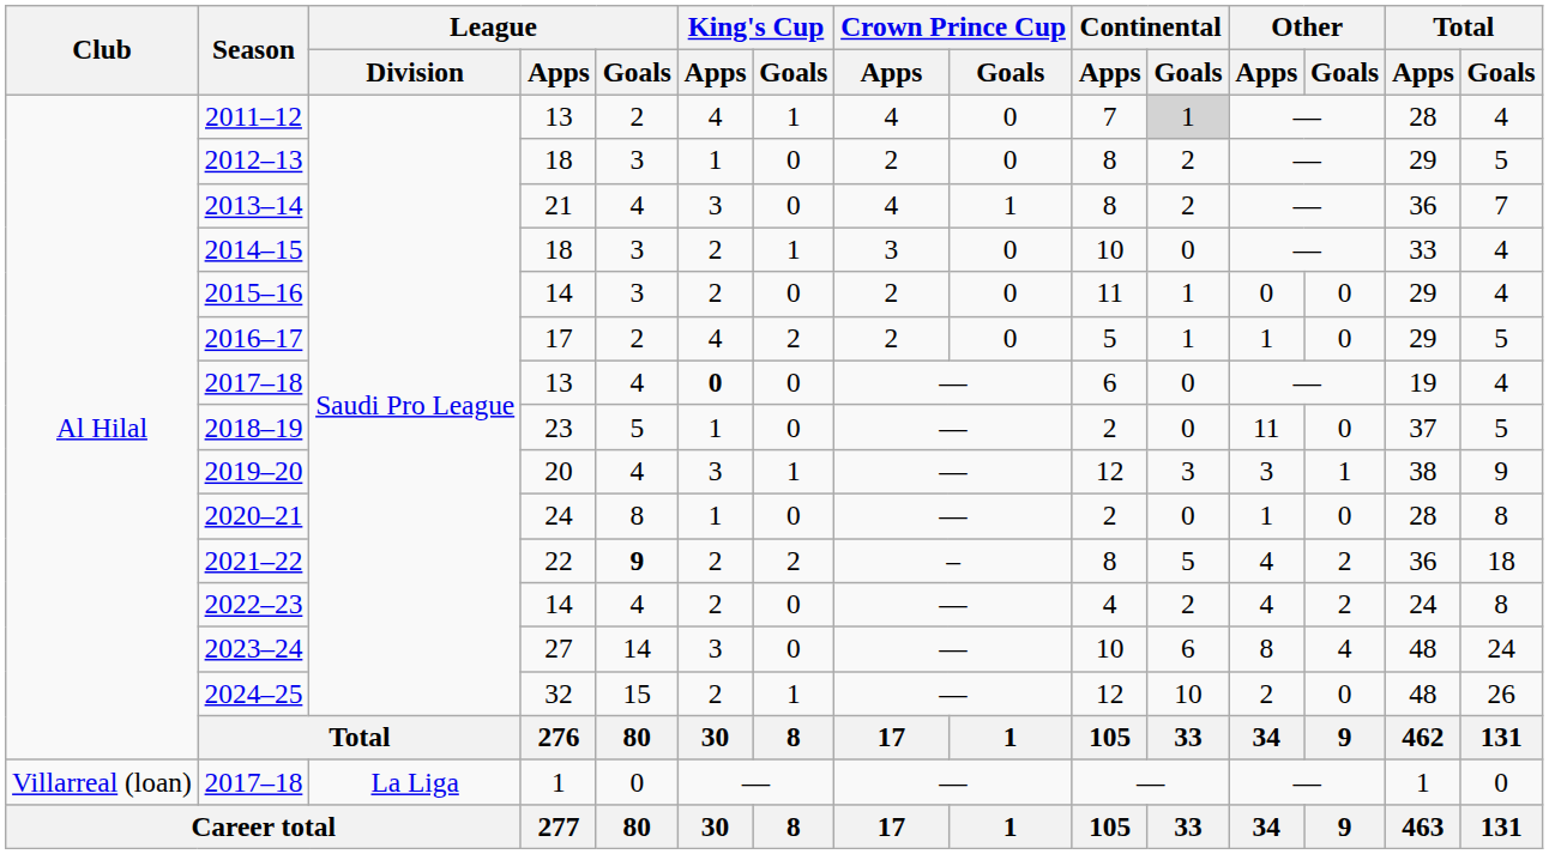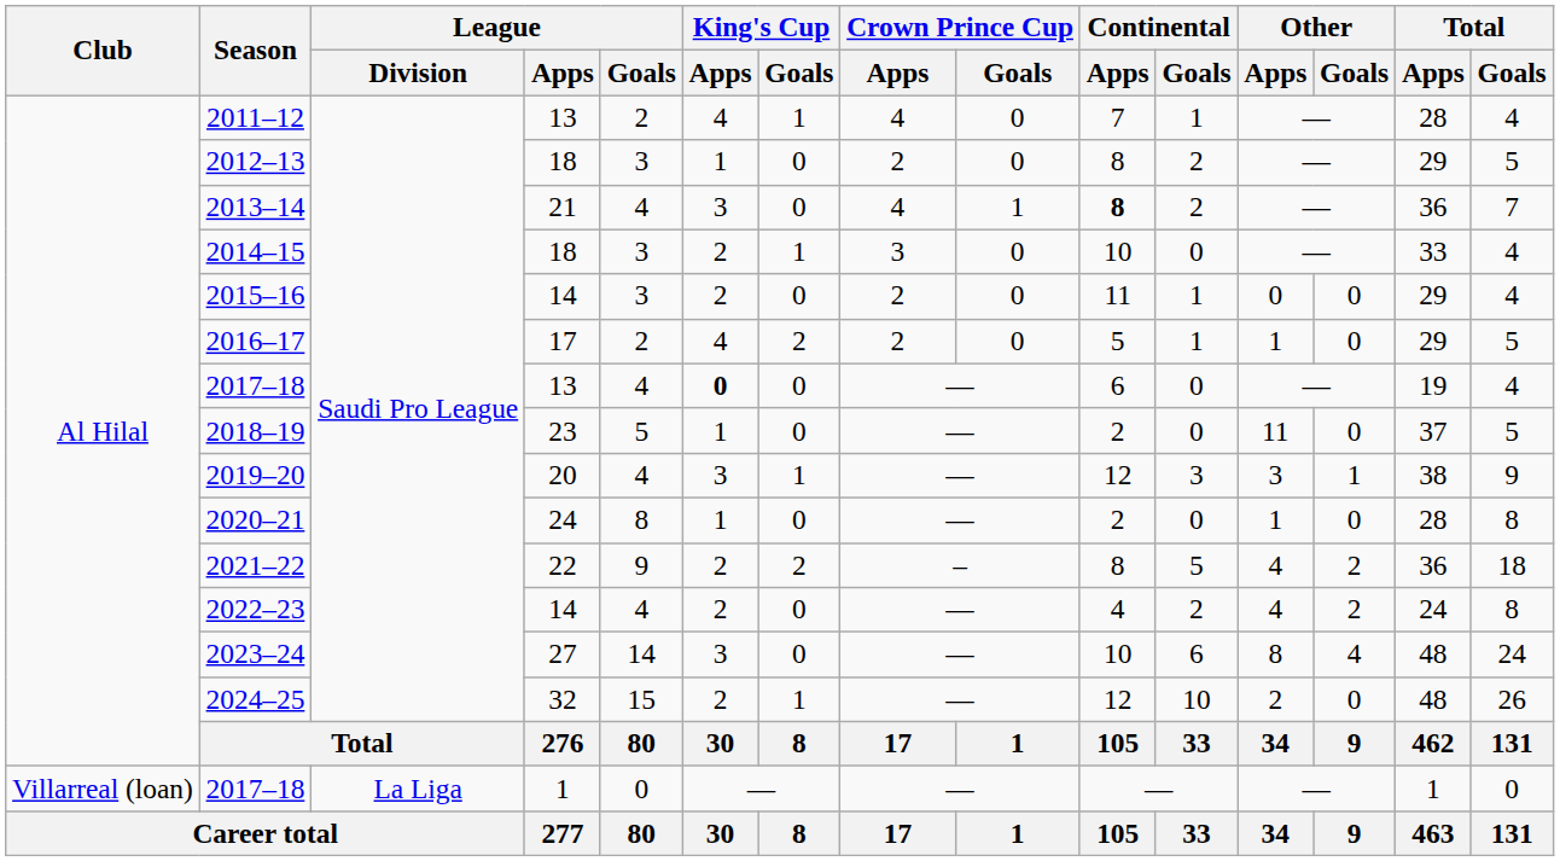2011–12 | Continental / Goals: lightgrey background -> no background
2013–14 | Continental / Apps: normal -> bold
2021–22 | League / Goals: bold -> normal
